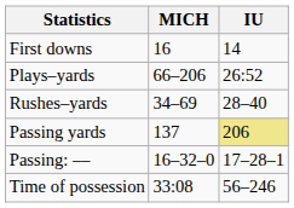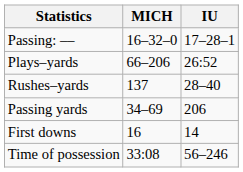rows swapped: First downs <-> Passing: ––
Rushes–yards | MICH: 34–69 -> 137
Passing yards | MICH: 137 -> 34–69
Passing yards | IU: khaki background -> no background
